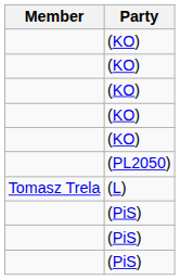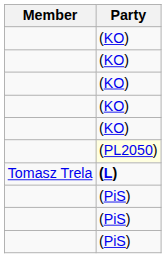(PL2050) | column 2: no background -> lightyellow background
(L) | column 2: normal -> bold
